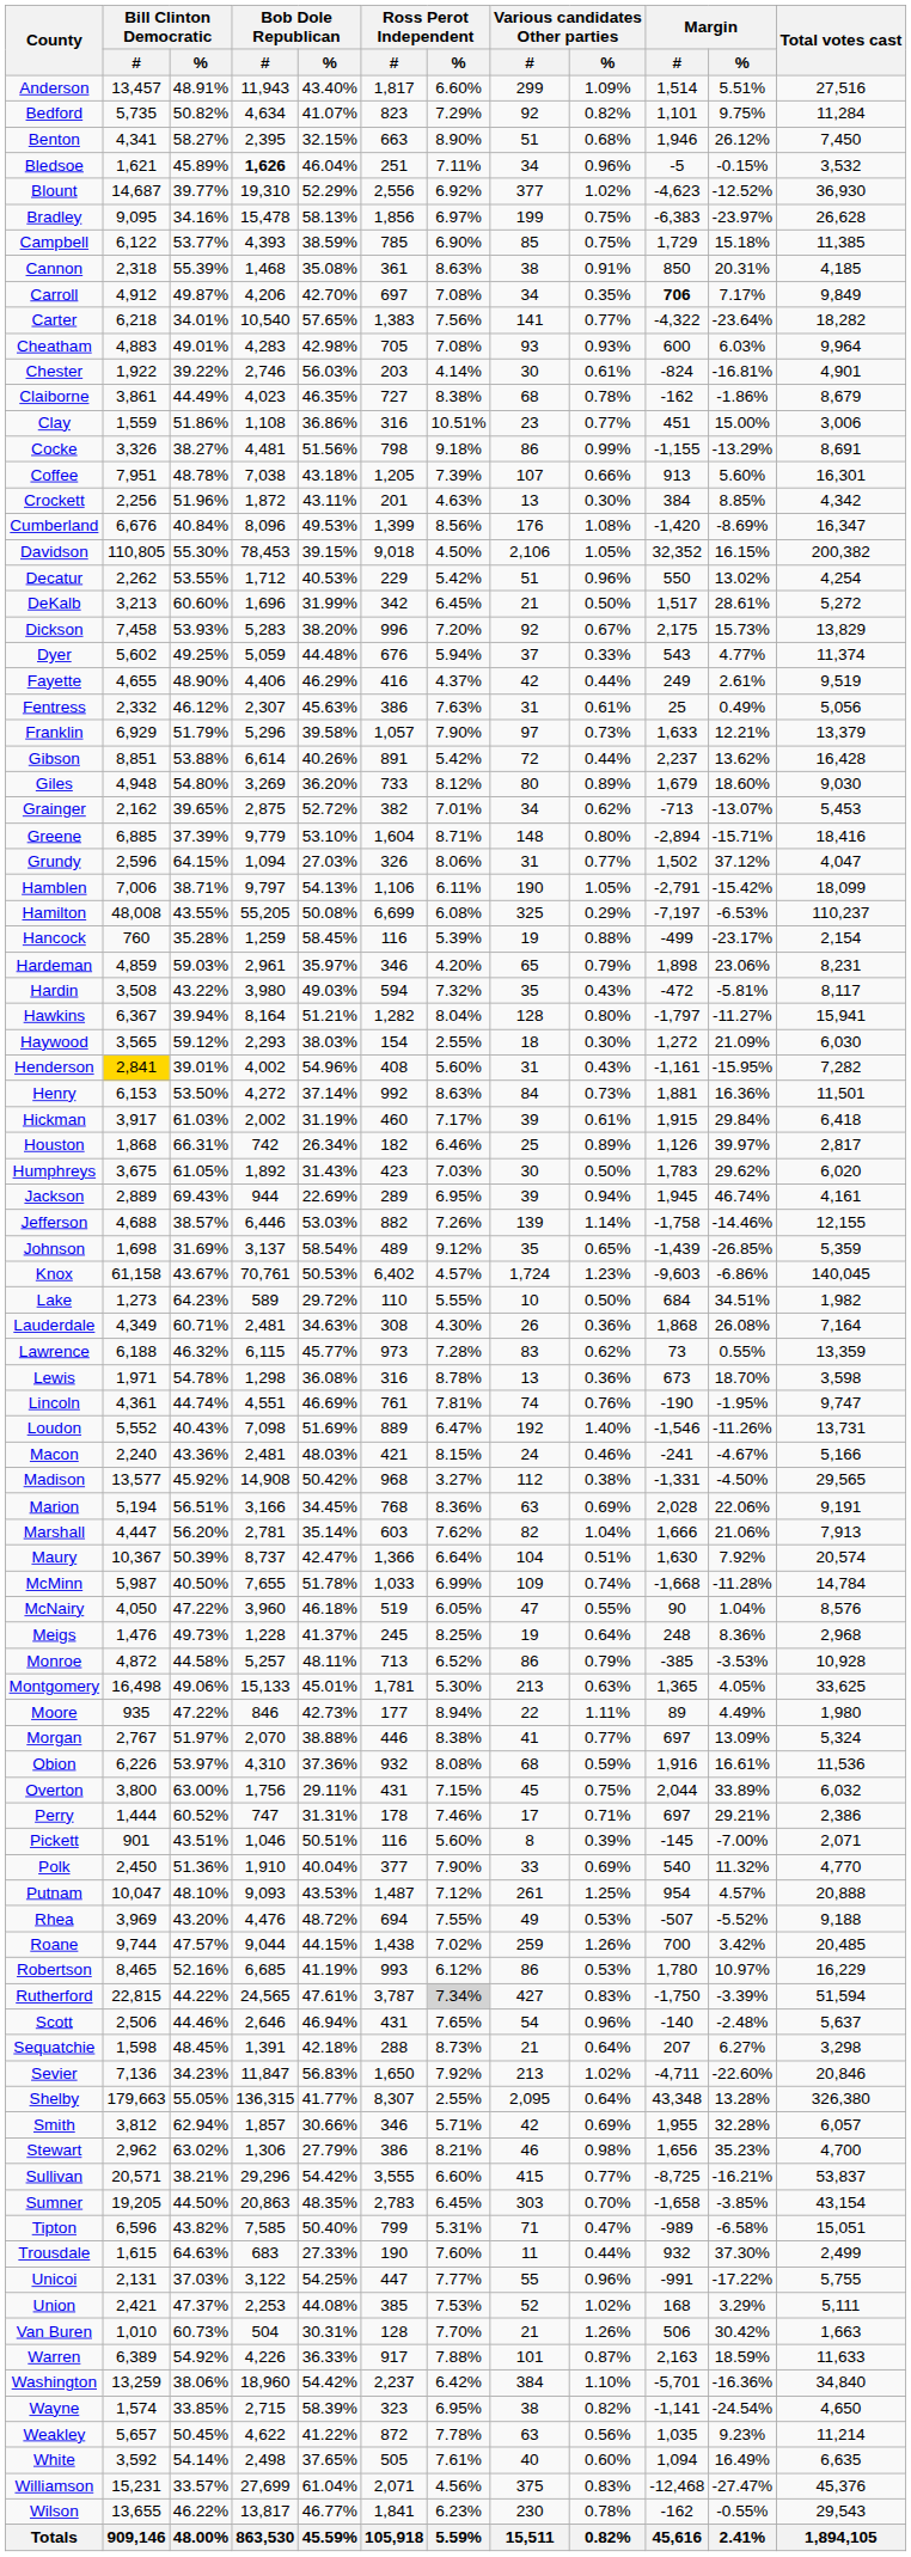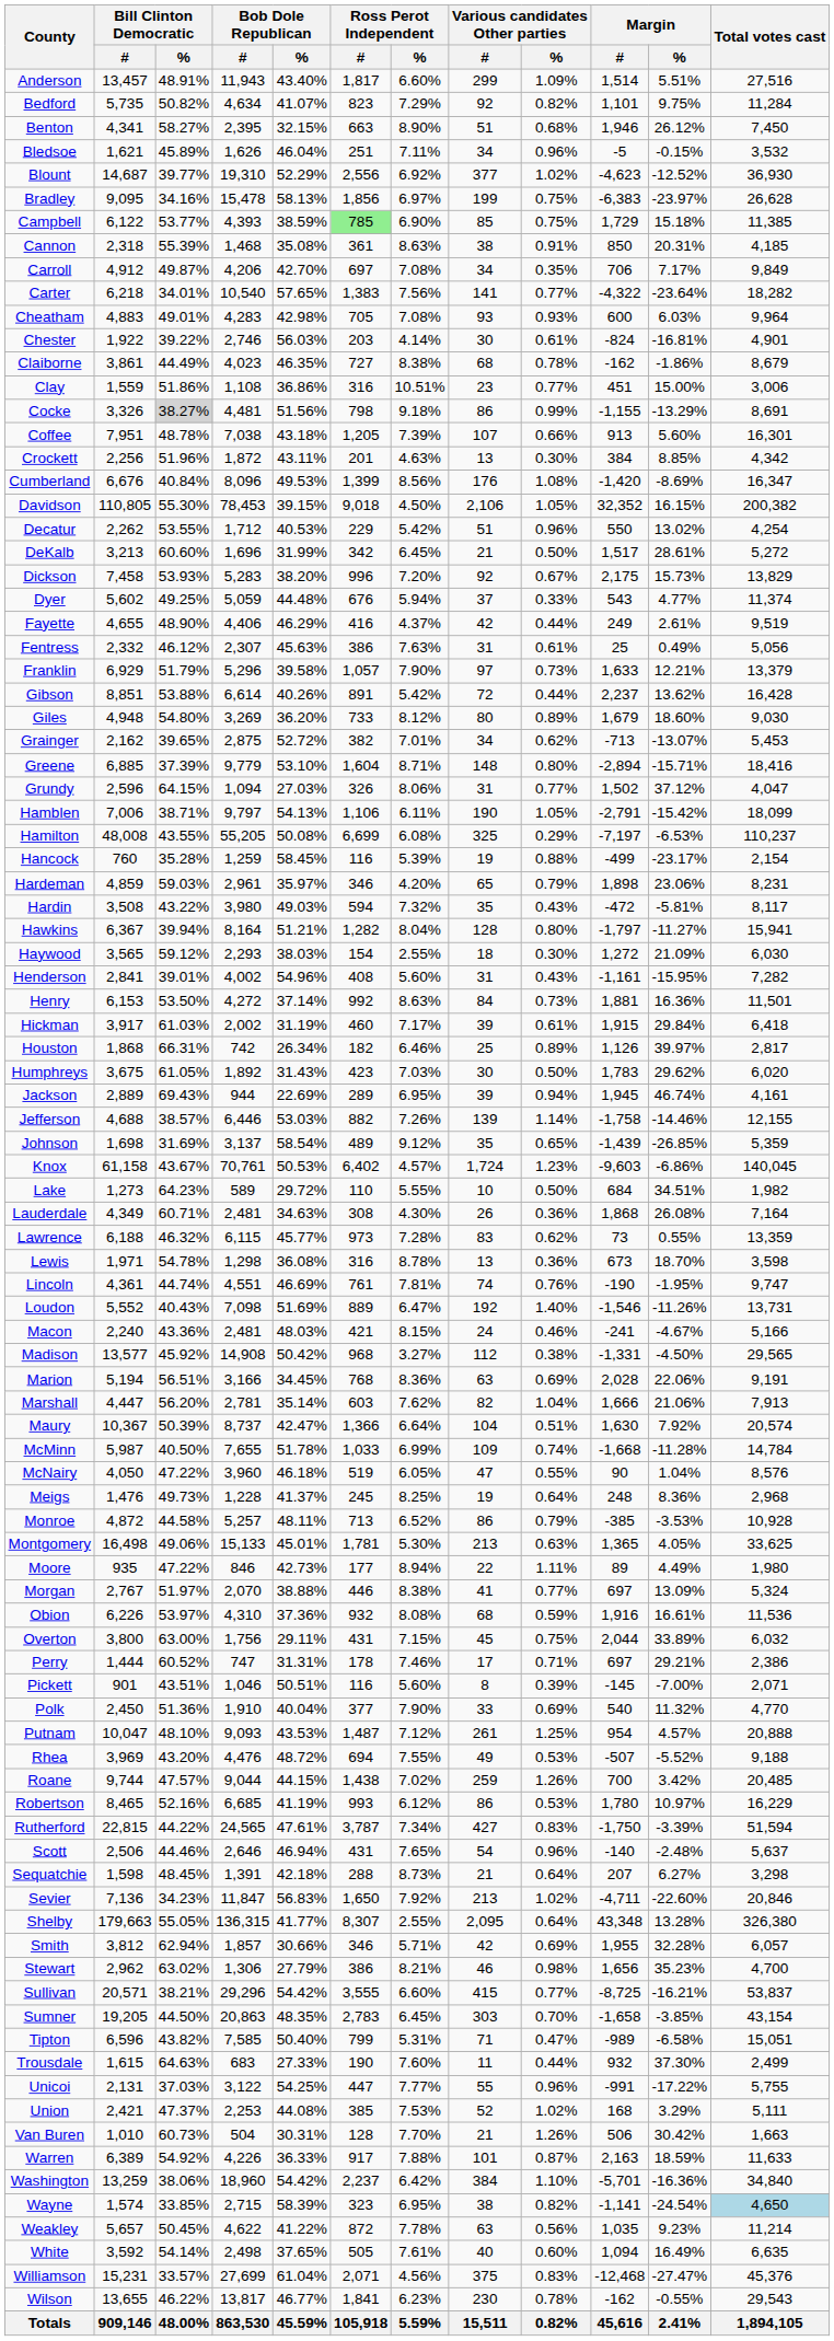Bledsoe | Bob Dole Republican / #: bold -> normal
Campbell | Ross Perot Independent / #: no background -> lightgreen background
Carroll | Margin / #: bold -> normal
Cocke | Bill Clinton Democratic / %: no background -> lightgrey background
Henderson | Bill Clinton Democratic / #: gold background -> no background
Rutherford | Ross Perot Independent / %: lightgrey background -> no background
Wayne | Total votes cast: no background -> lightblue background
